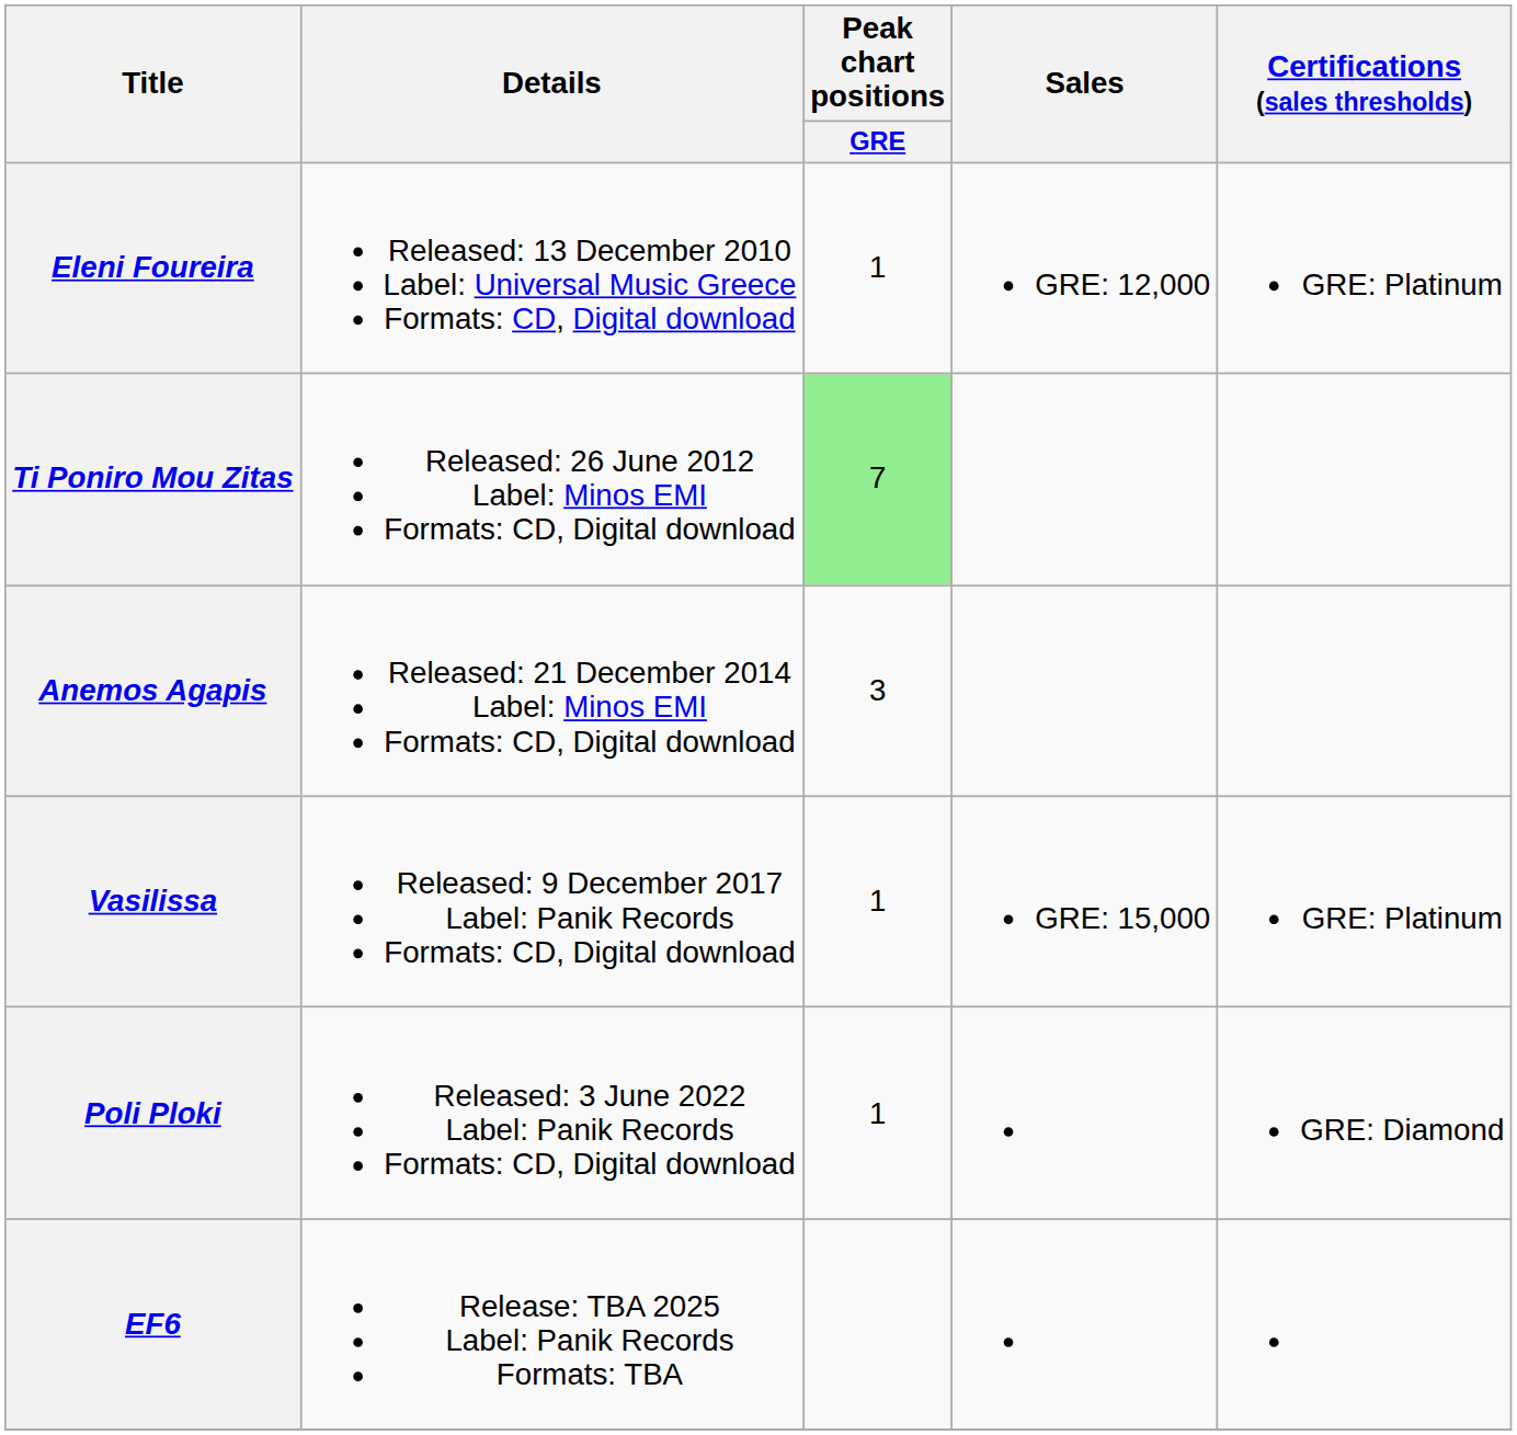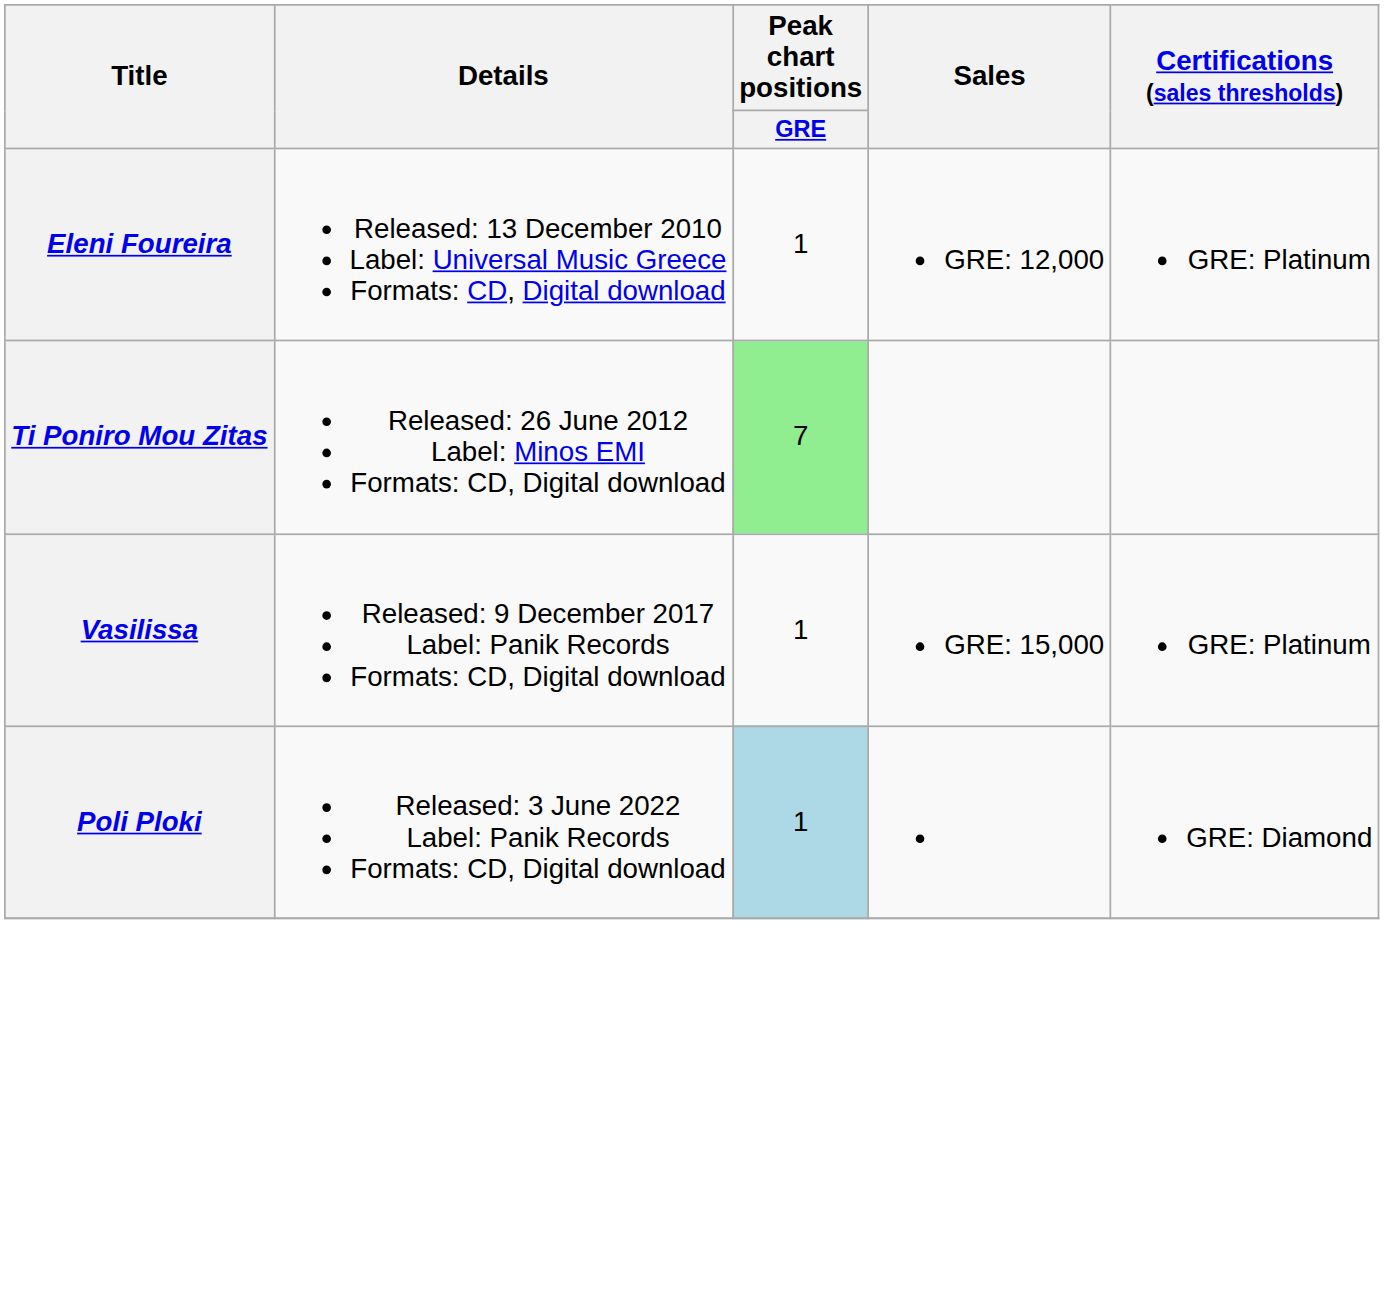- row: Anemos Agapis | Released: 21 December 2014 Label: Minos EMI Formats: CD, Digital download | 3
Poli Ploki | Peak chart positions / GRE: no background -> lightblue background
- row: EF6 | Release: TBA 2025 Label: Panik Records Formats: TBA
